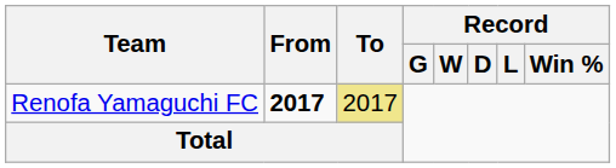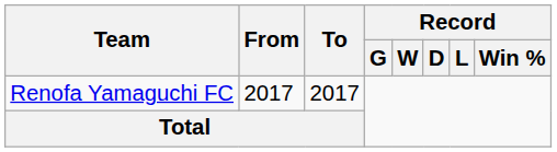Renofa Yamaguchi FC | From: bold -> normal
Renofa Yamaguchi FC | To: khaki background -> no background
